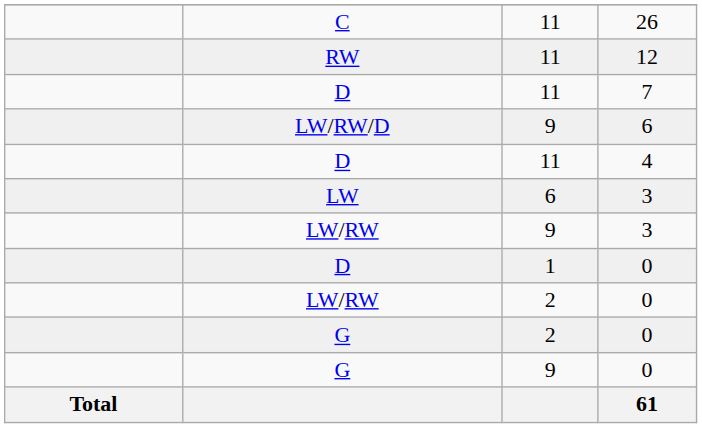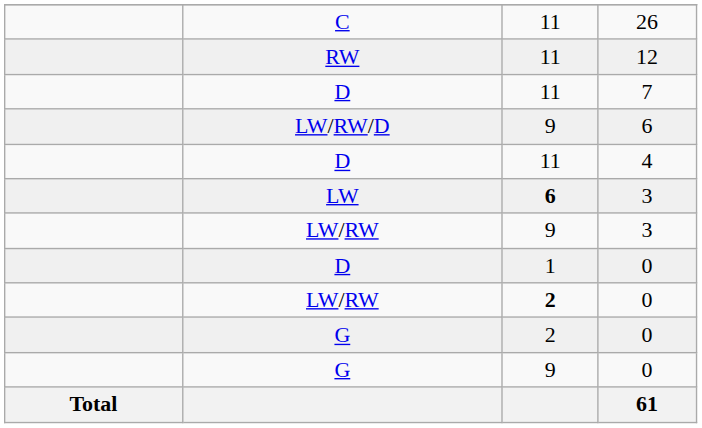LW | column 3: normal -> bold
LW/RW / 0 | column 3: normal -> bold
